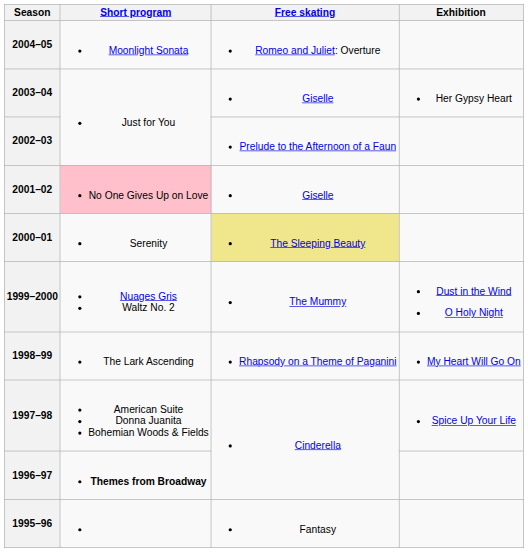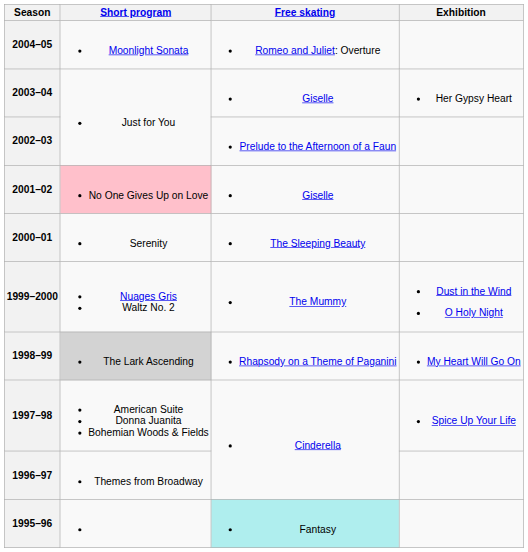2000–01 | Free skating: khaki background -> no background
1998–99 | Short program: no background -> lightgrey background
1996–97 | Short program: bold -> normal
1995–96 | Free skating: no background -> paleturquoise background
